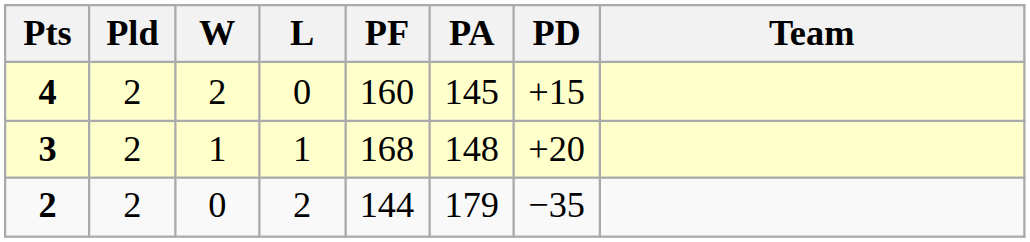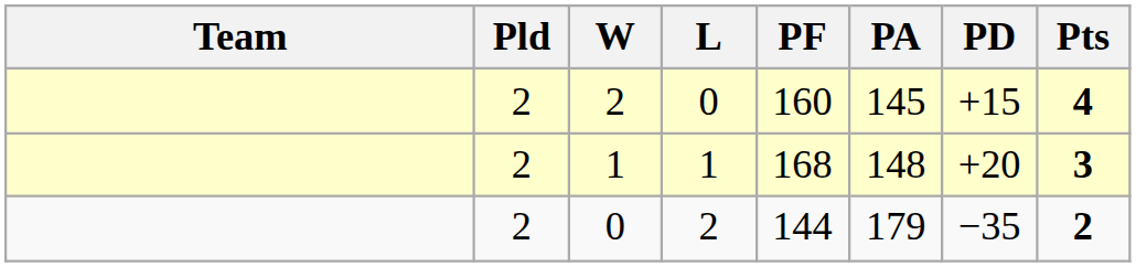columns swapped: Team <-> Pts
